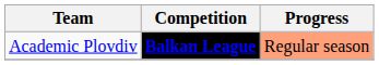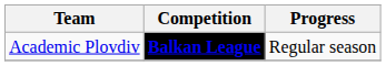Academic Plovdiv | Progress: lightsalmon background -> no background
